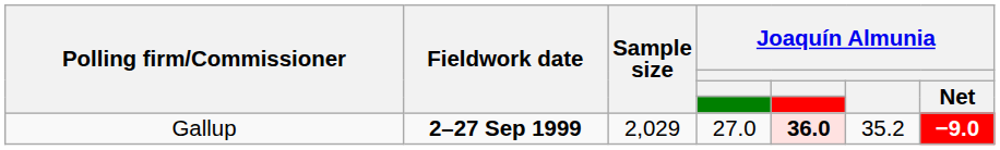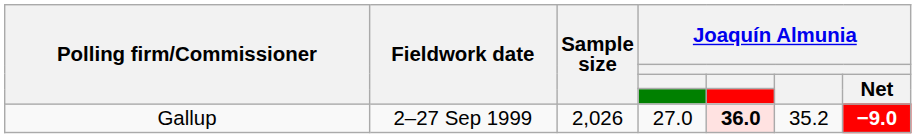Gallup | Fieldwork date: bold -> normal
Gallup | Sample size: 2,029 -> 2,026
